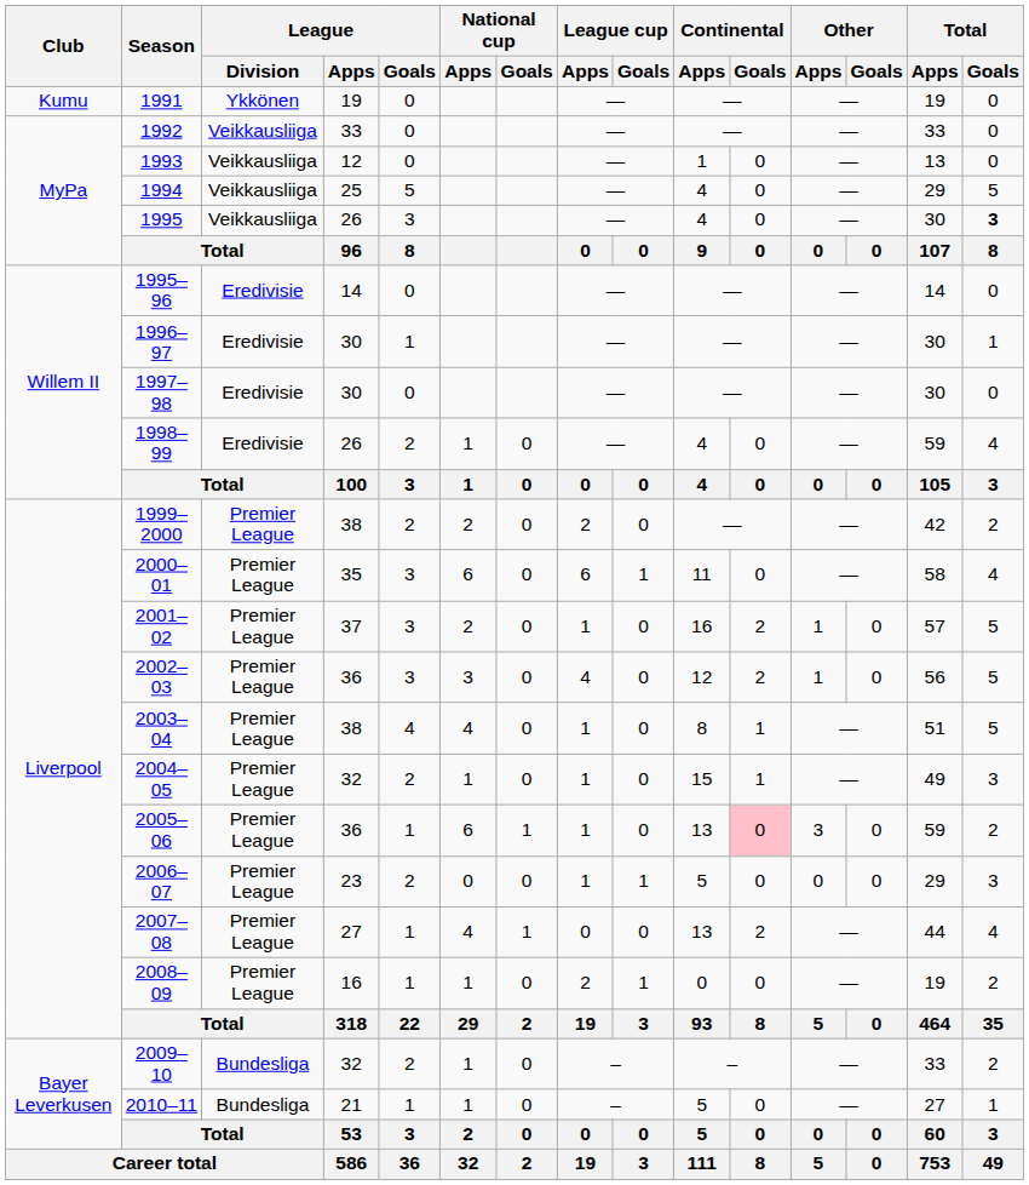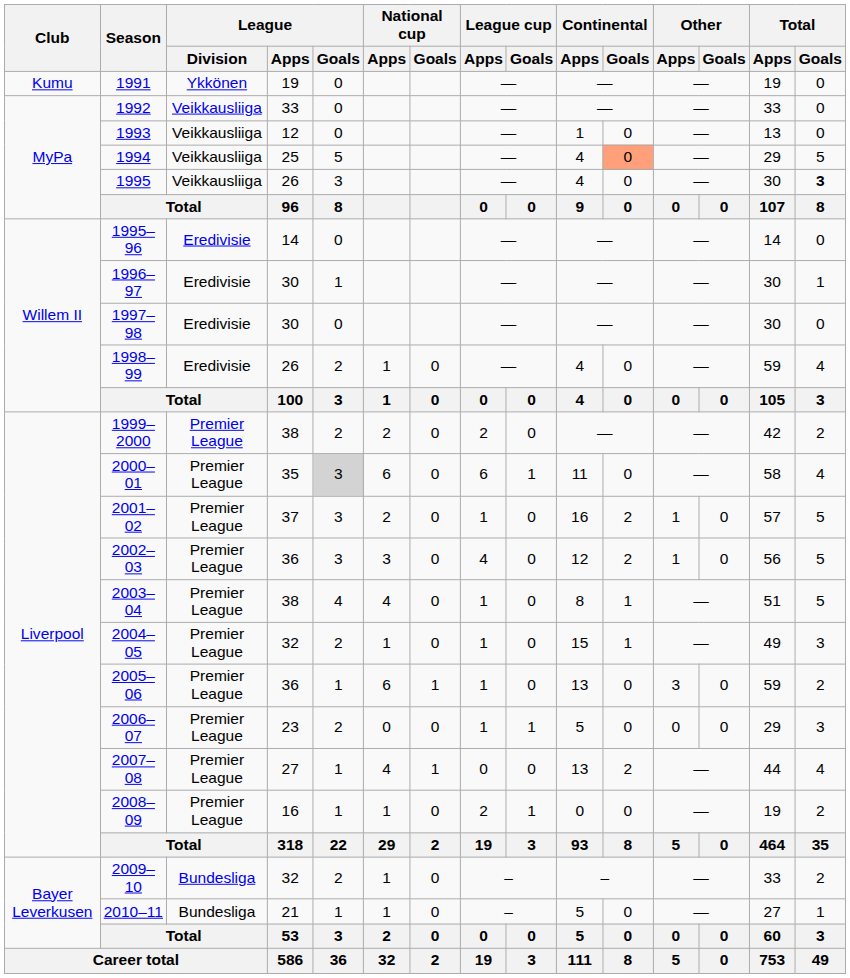1994 | Continental / Goals: no background -> lightsalmon background
2000–01 | League / Goals: no background -> lightgrey background
2005–06 | Continental / Goals: pink background -> no background
